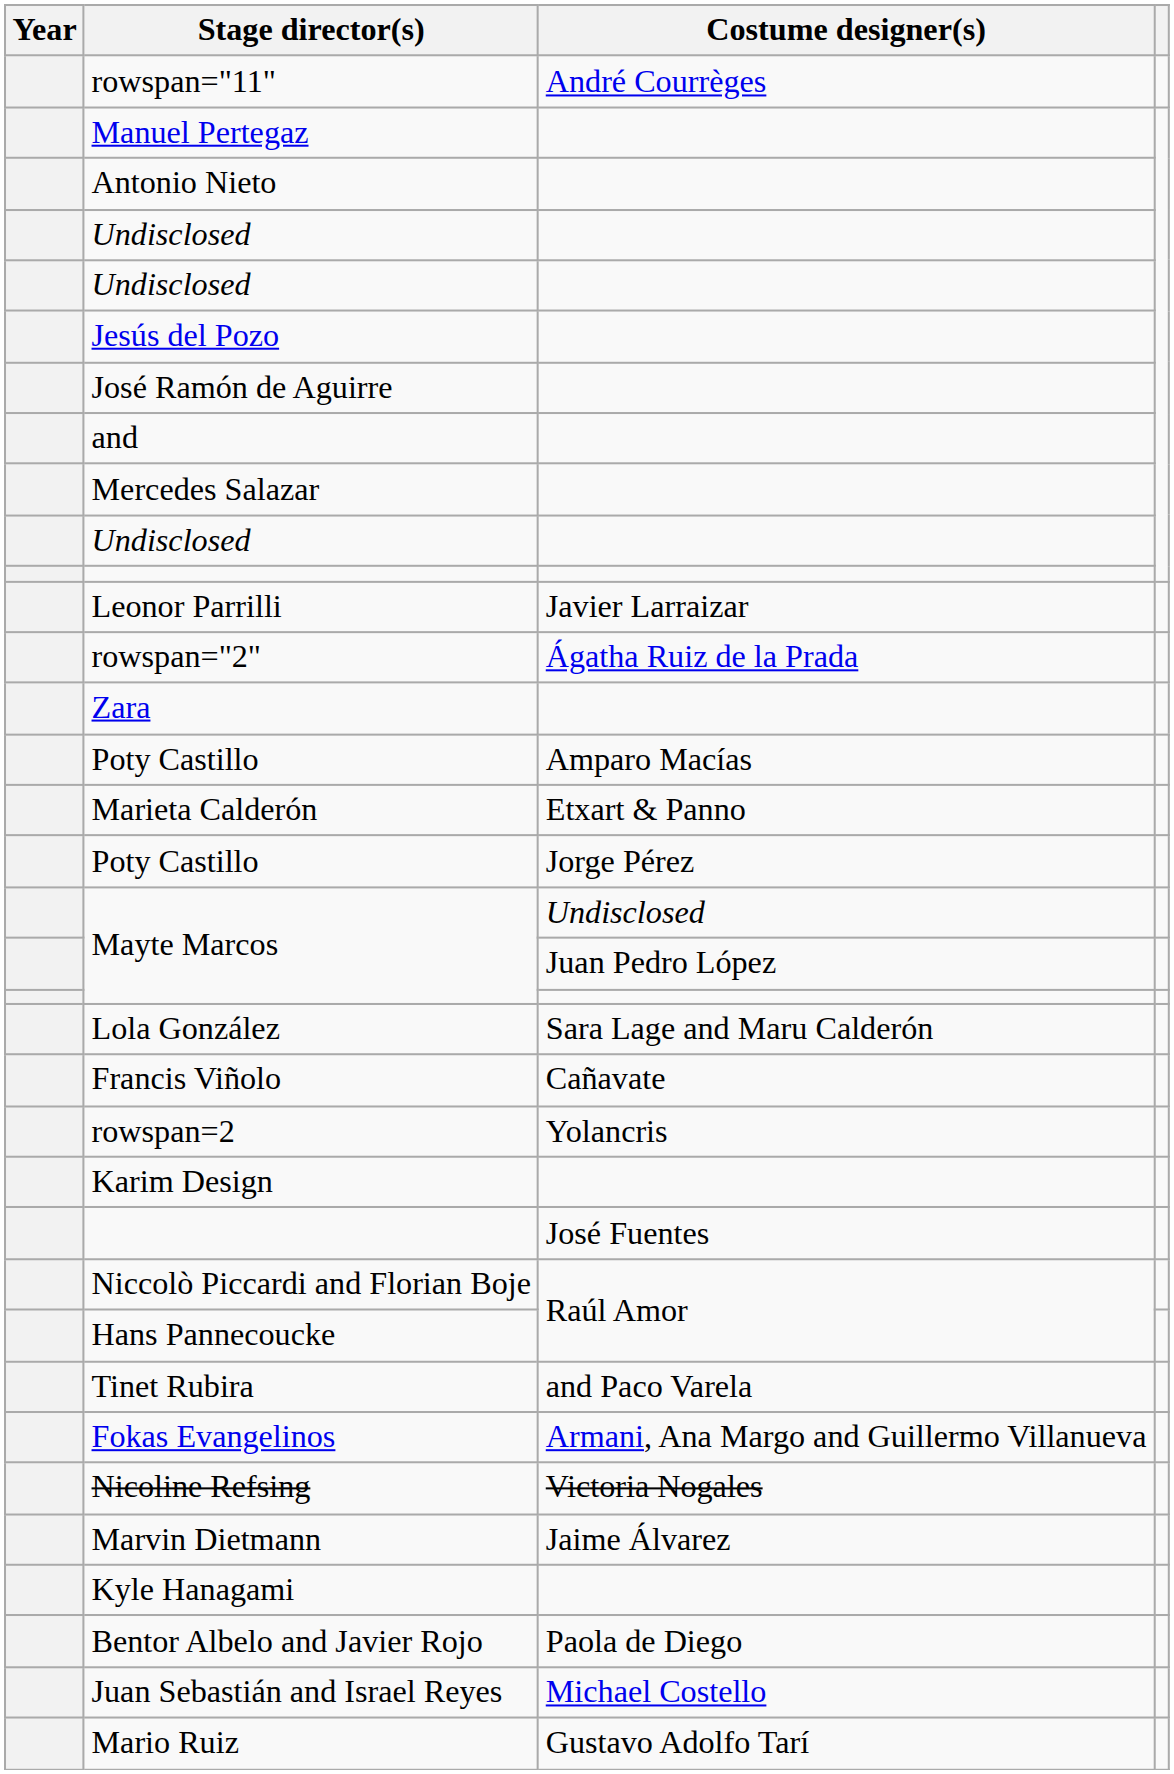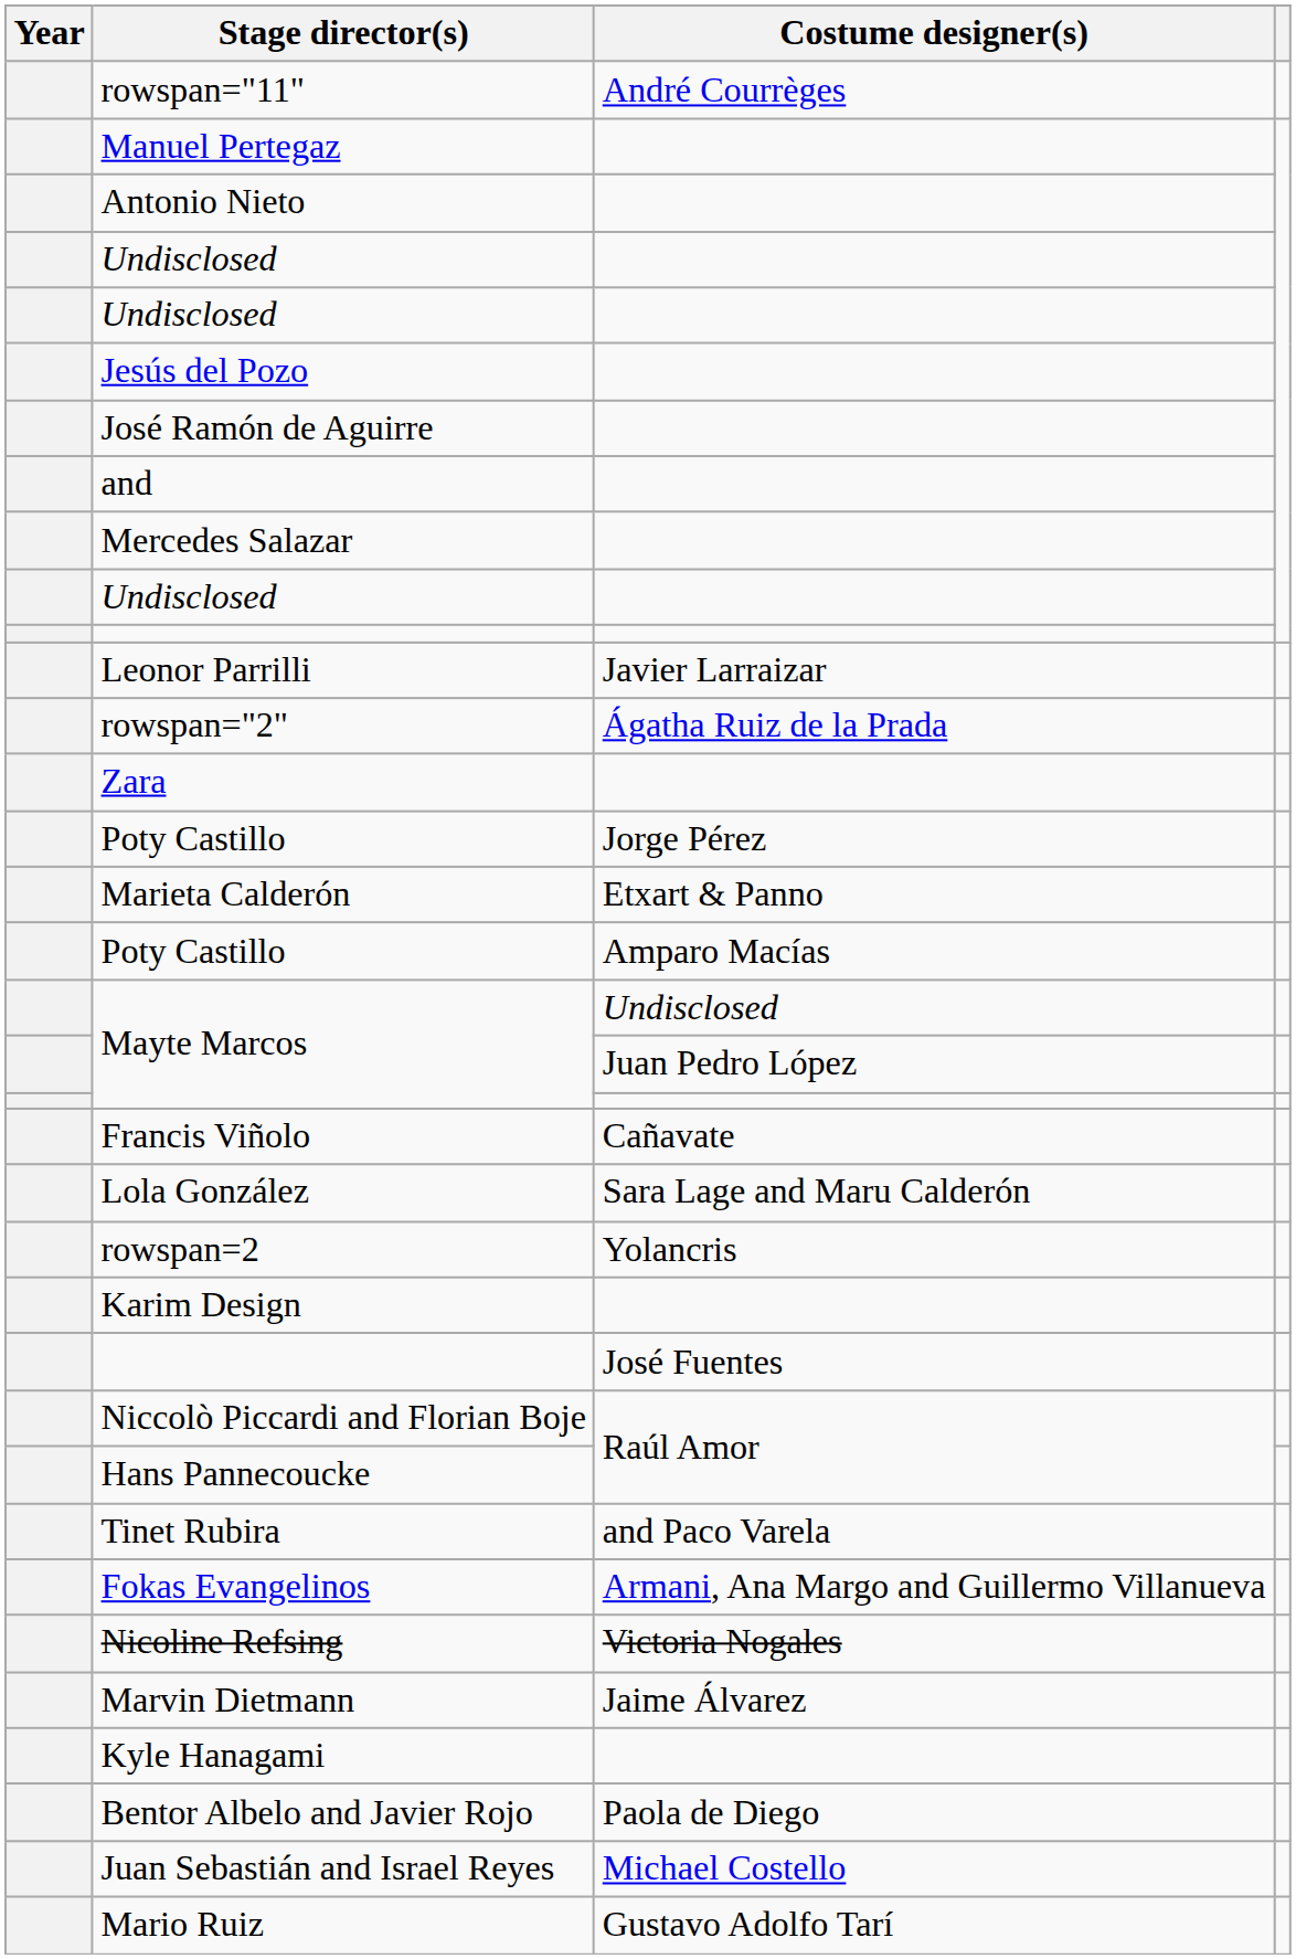rows swapped: Poty Castillo / Jorge Pérez <-> Poty Castillo / Amparo Macías
rows swapped: Lola González <-> Francis Viñolo
